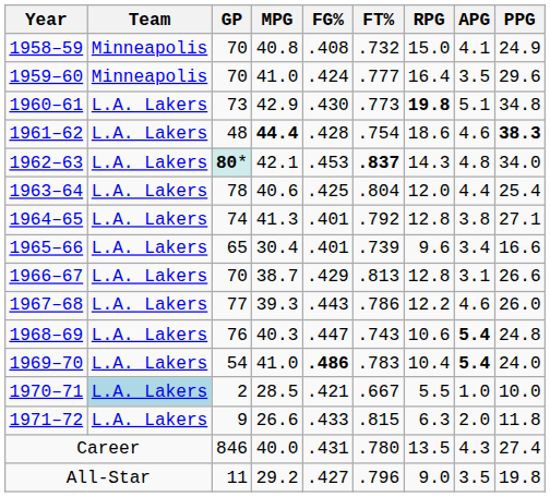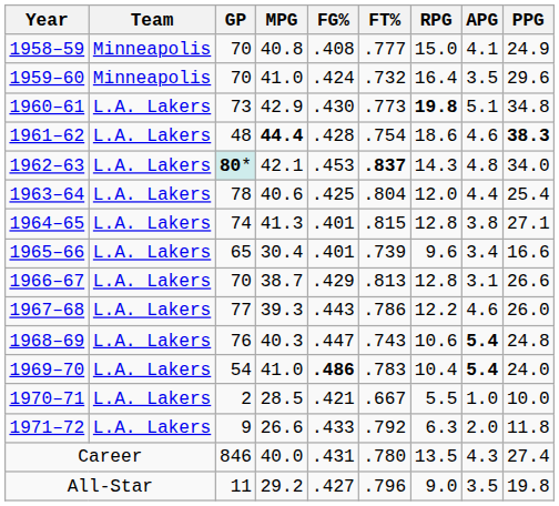1958–59 | FT%: .732 -> .777
1959–60 | FT%: .777 -> .732
1964–65 | FT%: .792 -> .815
1970–71 | Team: lightblue background -> no background
1971–72 | FT%: .815 -> .792
